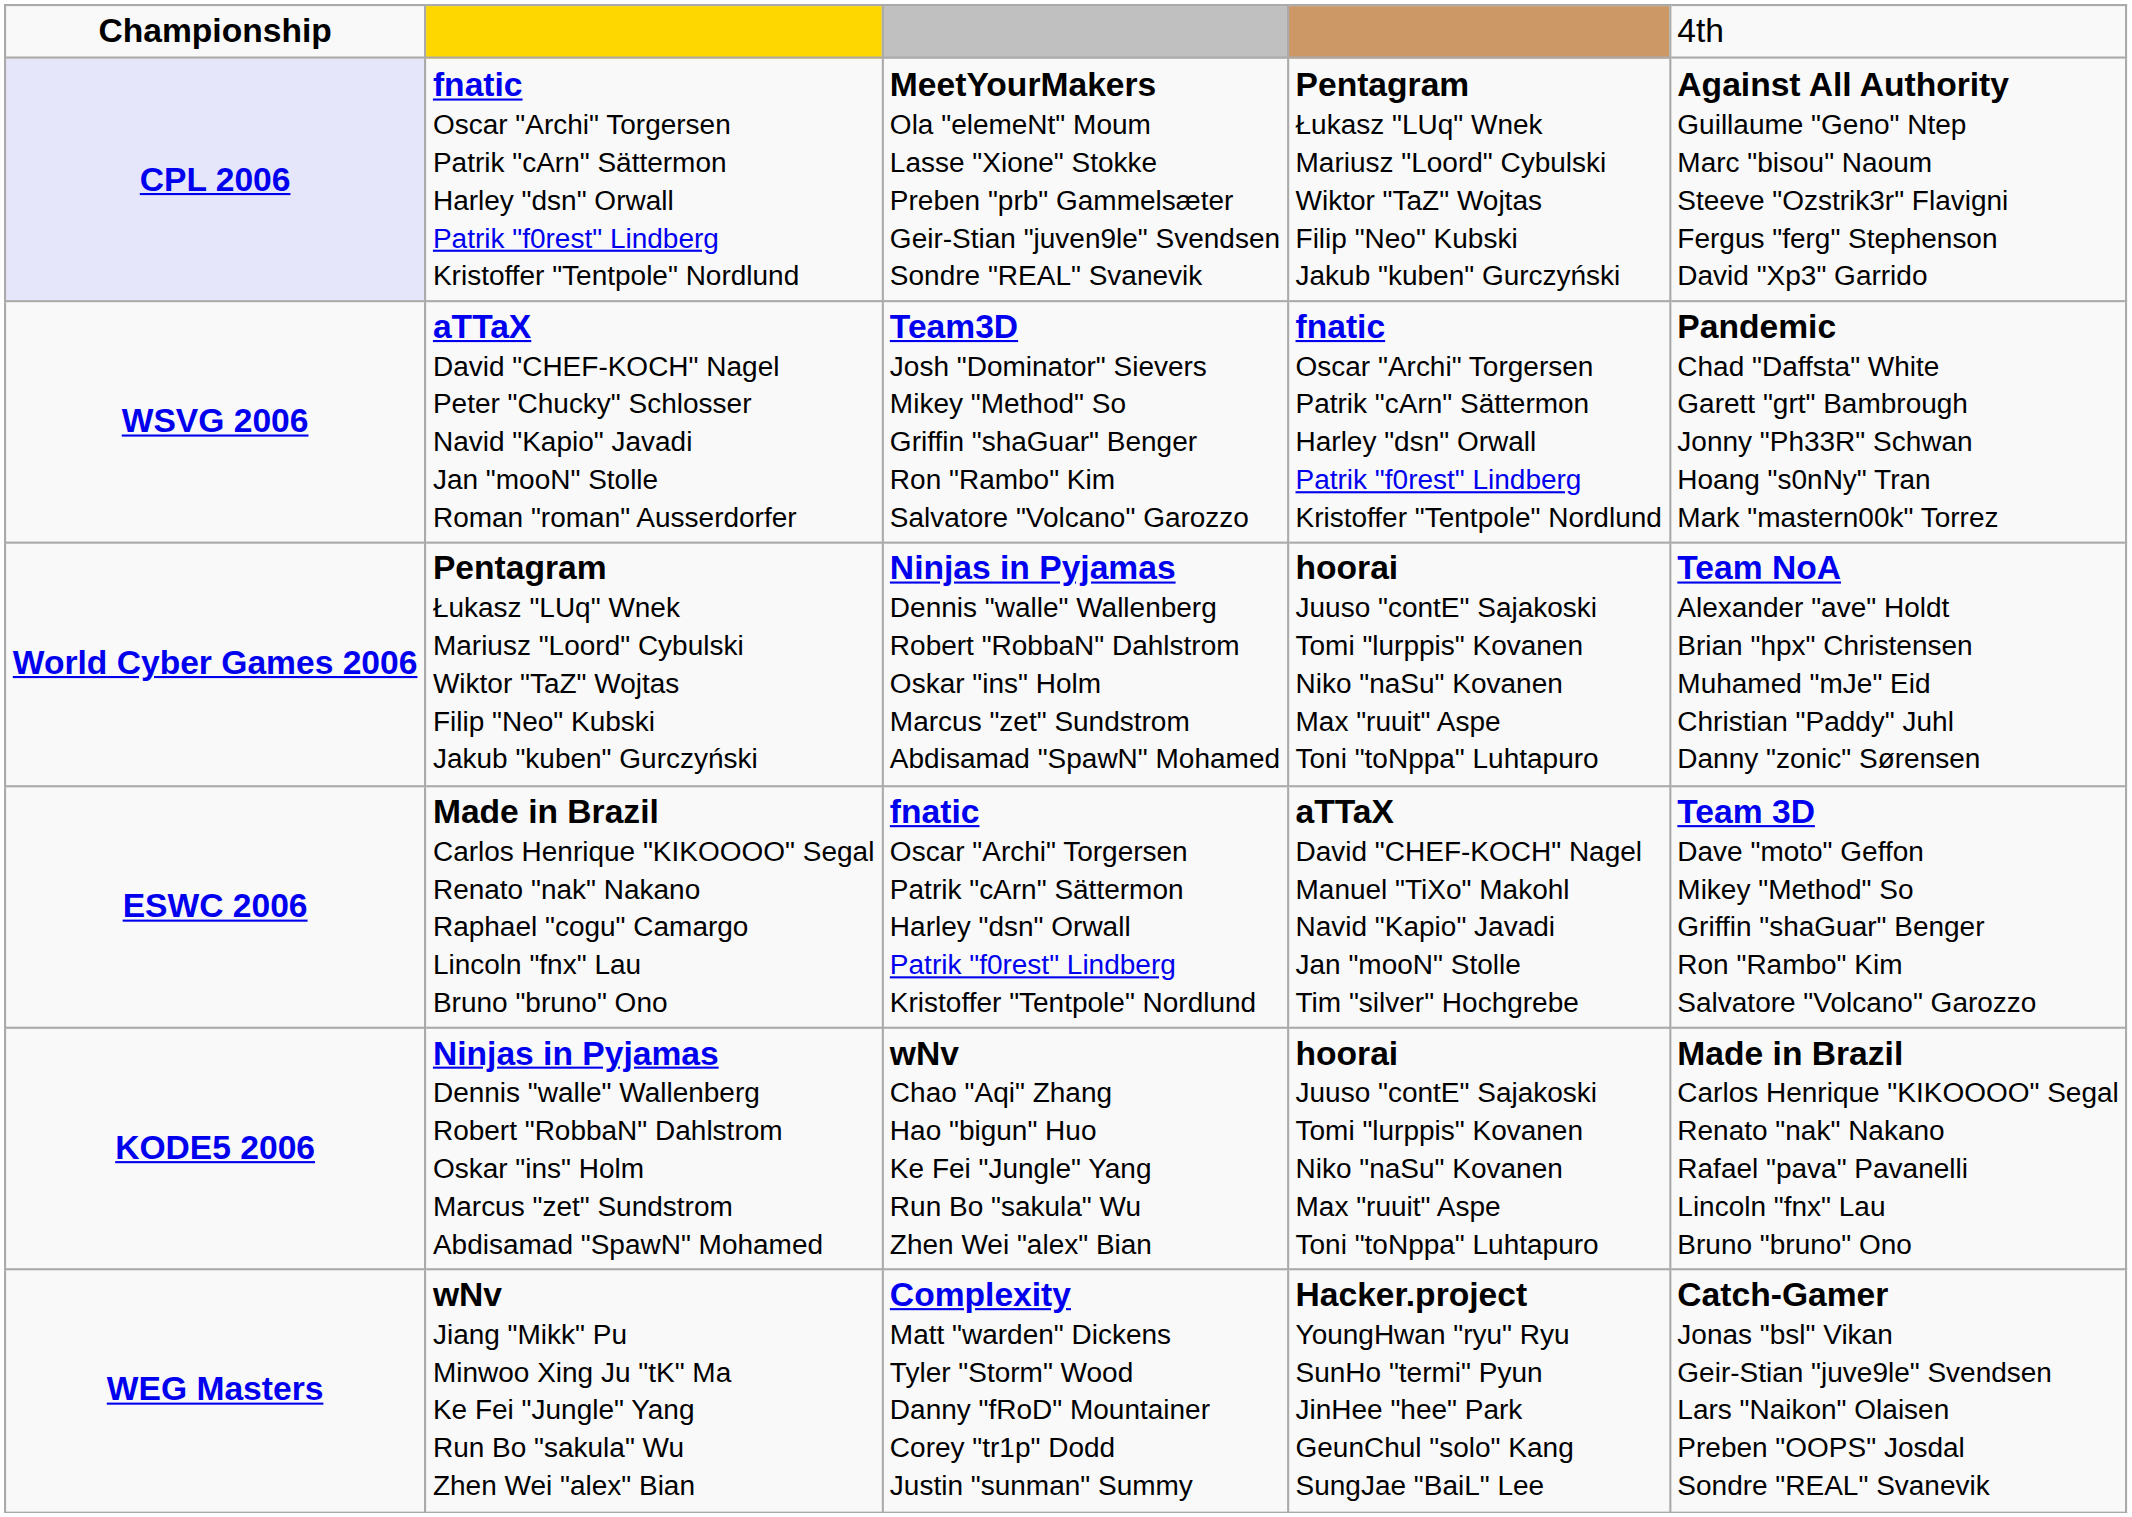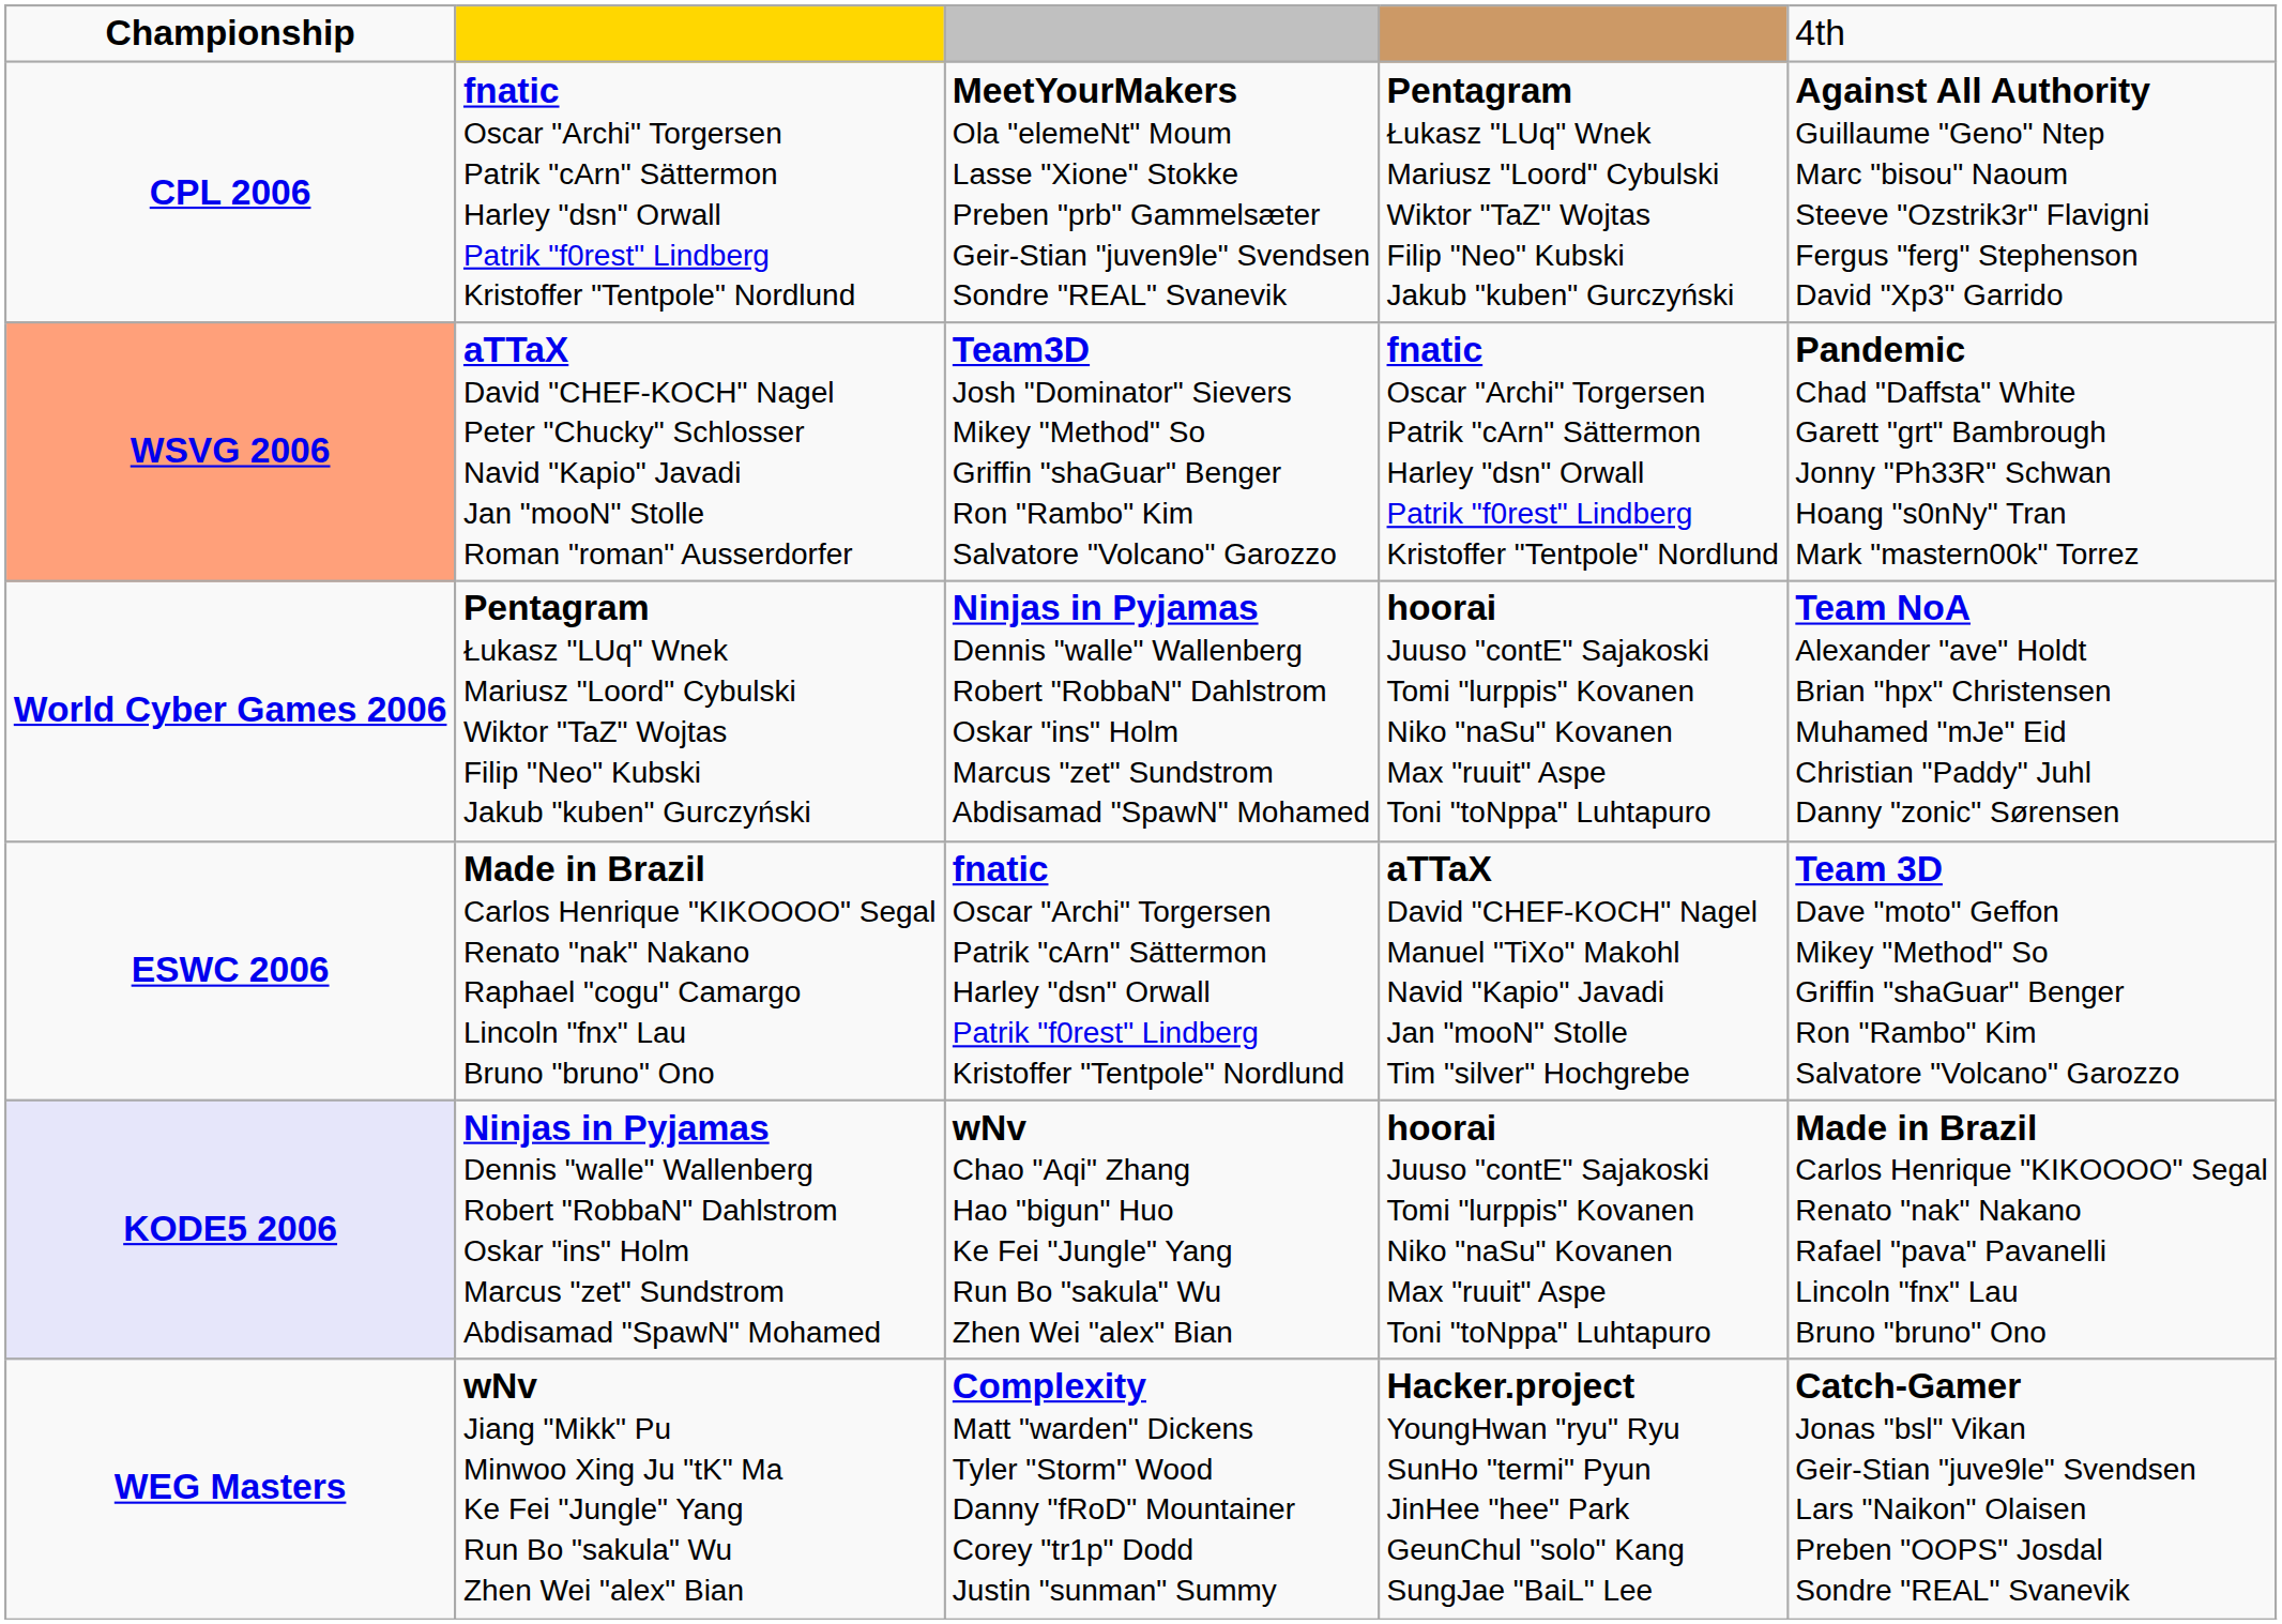CPL 2006 | column 1: lavender background -> no background
WSVG 2006 | column 1: no background -> lightsalmon background
KODE5 2006 | column 1: no background -> lavender background
